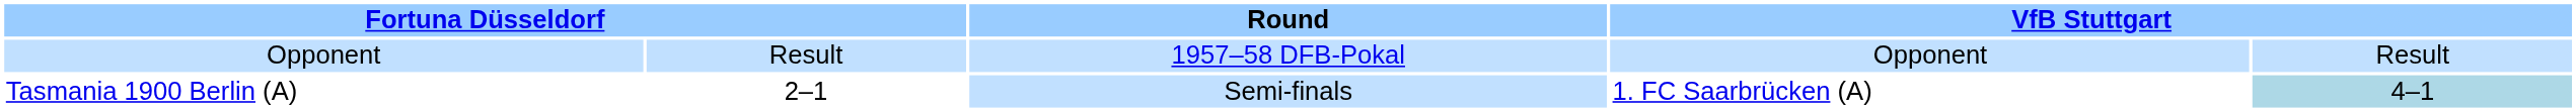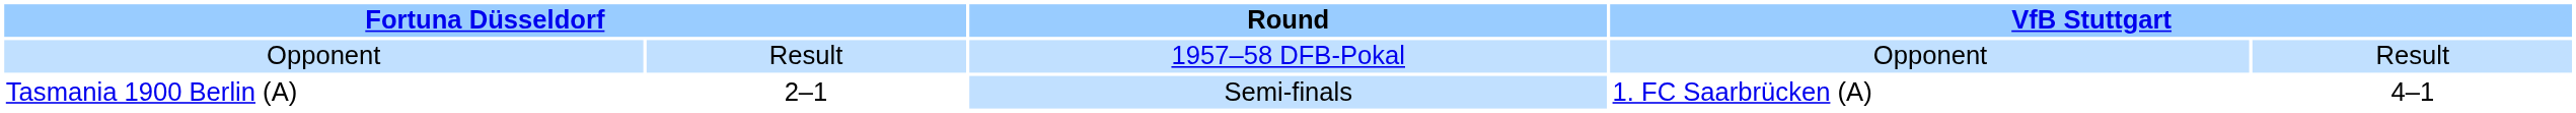Tasmania 1900 Berlin (A) | column 5: lightblue background -> no background
